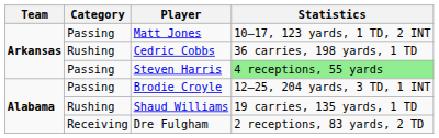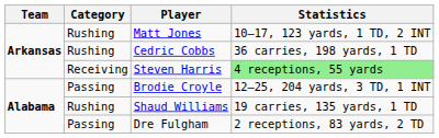Matt Jones | Category: Passing -> Rushing
Steven Harris | Category: Passing -> Receiving
Dre Fulgham | Category: Receiving -> Passing
